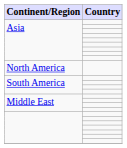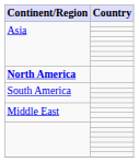row 11 | Continent/Region: normal -> bold
